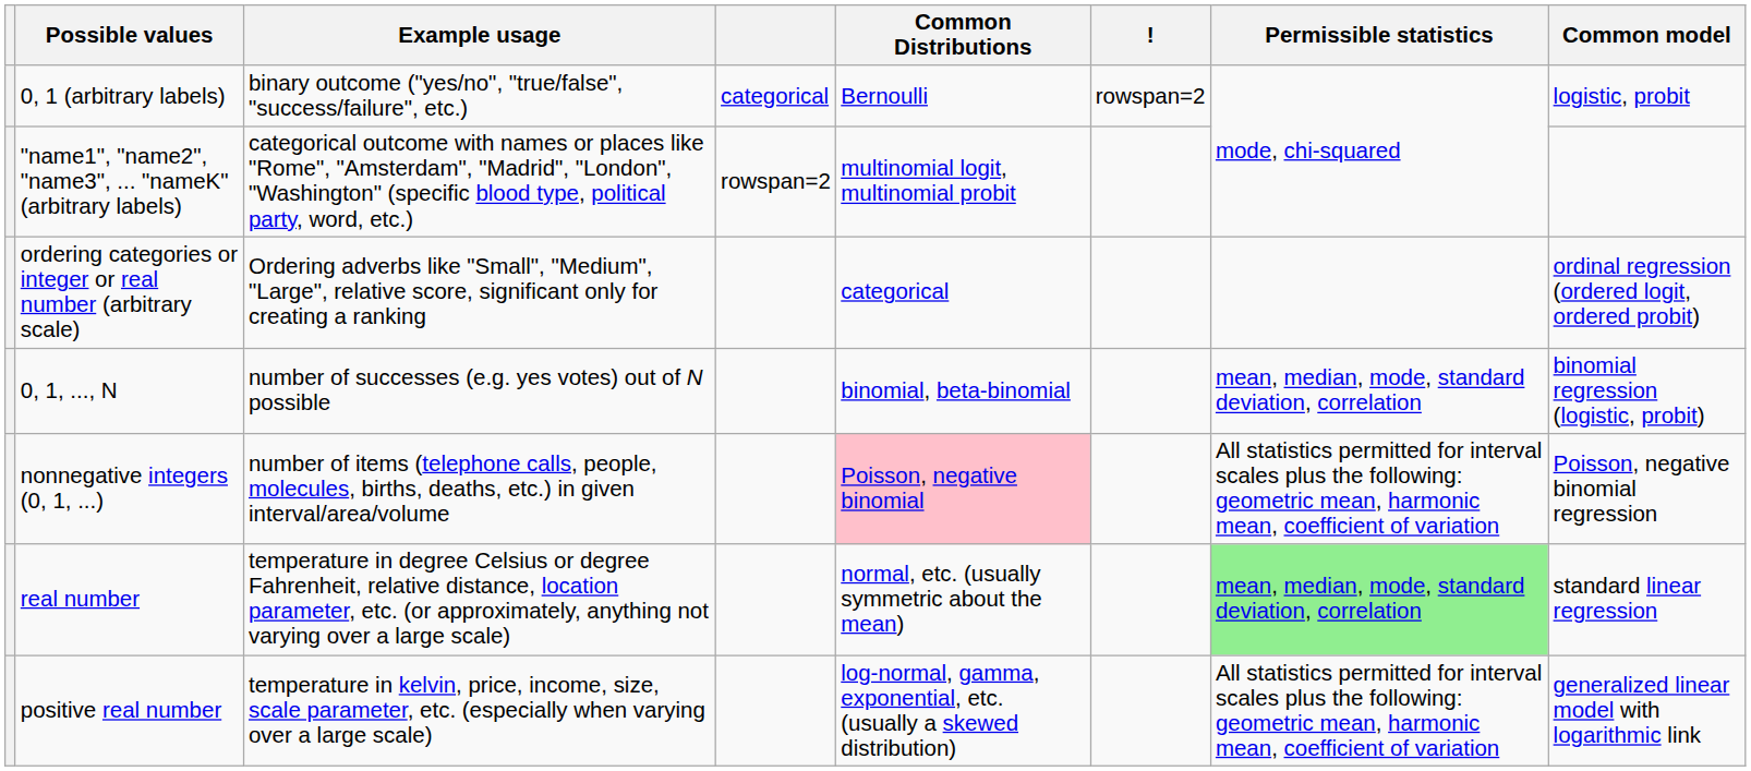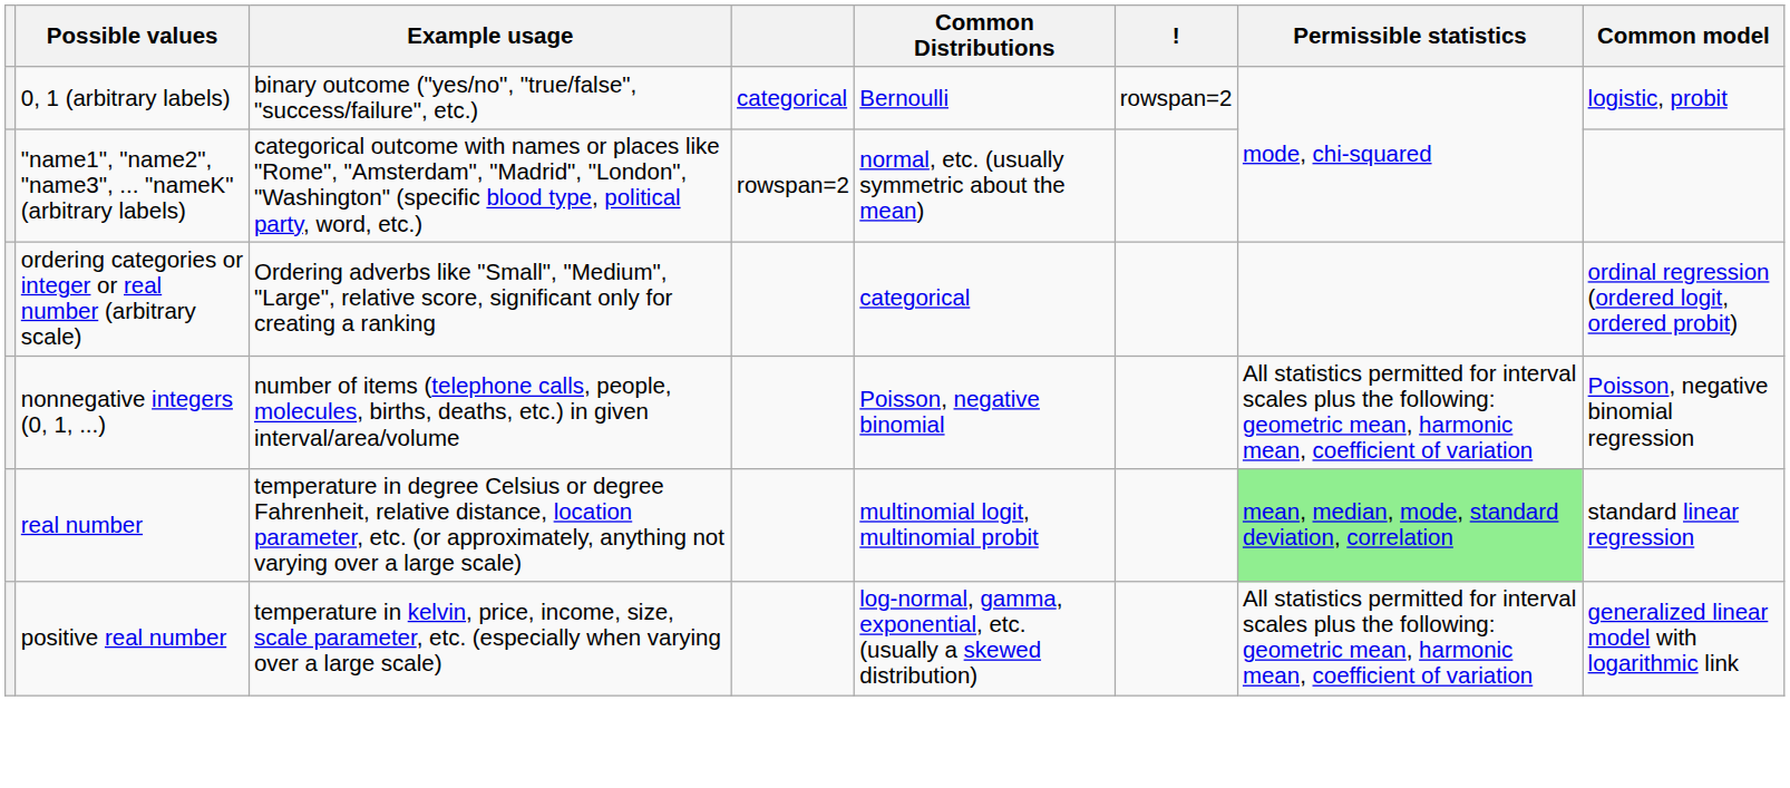"name1", "name2", "name3", ... "nameK" (arbitrary labels) | Common Distributions: multinomial logit, multinomial probit -> normal, etc. (usually symmetric about the mean)
- row: 0, 1, ..., N | number of successes (e.g. yes votes) out of N possible | binomial, beta-binomial | mean, median, mode, standard deviation, correlation | binomial regression (logistic, probit)
nonnegative integers (0, 1, ...) | Common Distributions: pink background -> no background
real number | Common Distributions: normal, etc. (usually symmetric about the mean) -> multinomial logit, multinomial probit
